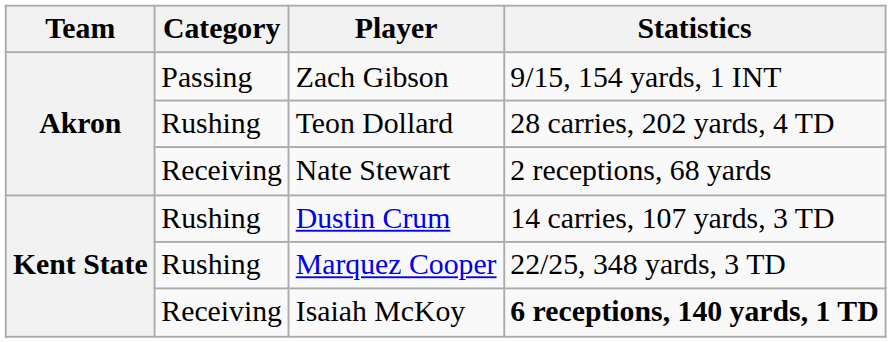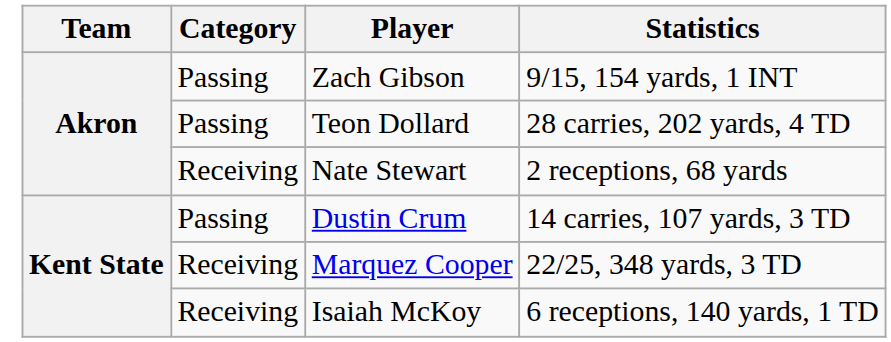Teon Dollard | Category: Rushing -> Passing
Dustin Crum | Category: Rushing -> Passing
Marquez Cooper | Category: Rushing -> Receiving
Isaiah McKoy | Statistics: bold -> normal
